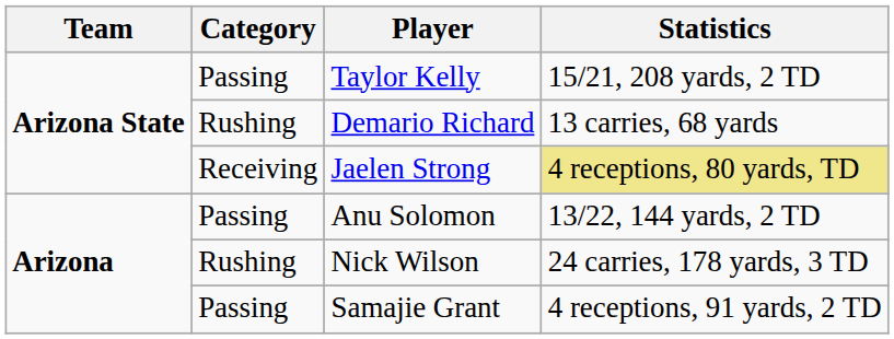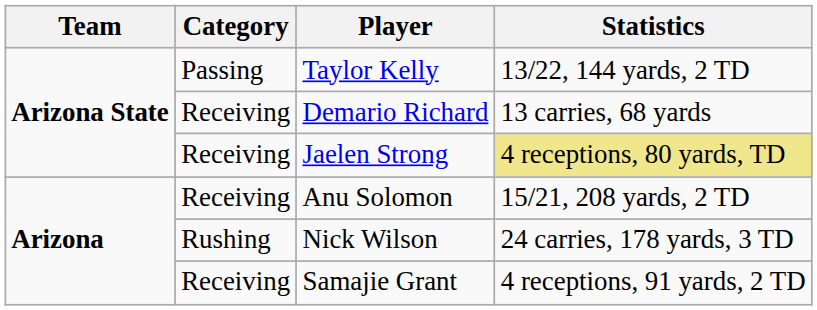Taylor Kelly | Statistics: 15/21, 208 yards, 2 TD -> 13/22, 144 yards, 2 TD
Demario Richard | Category: Rushing -> Receiving
Anu Solomon | Category: Passing -> Receiving
Anu Solomon | Statistics: 13/22, 144 yards, 2 TD -> 15/21, 208 yards, 2 TD
Samajie Grant | Category: Passing -> Receiving
